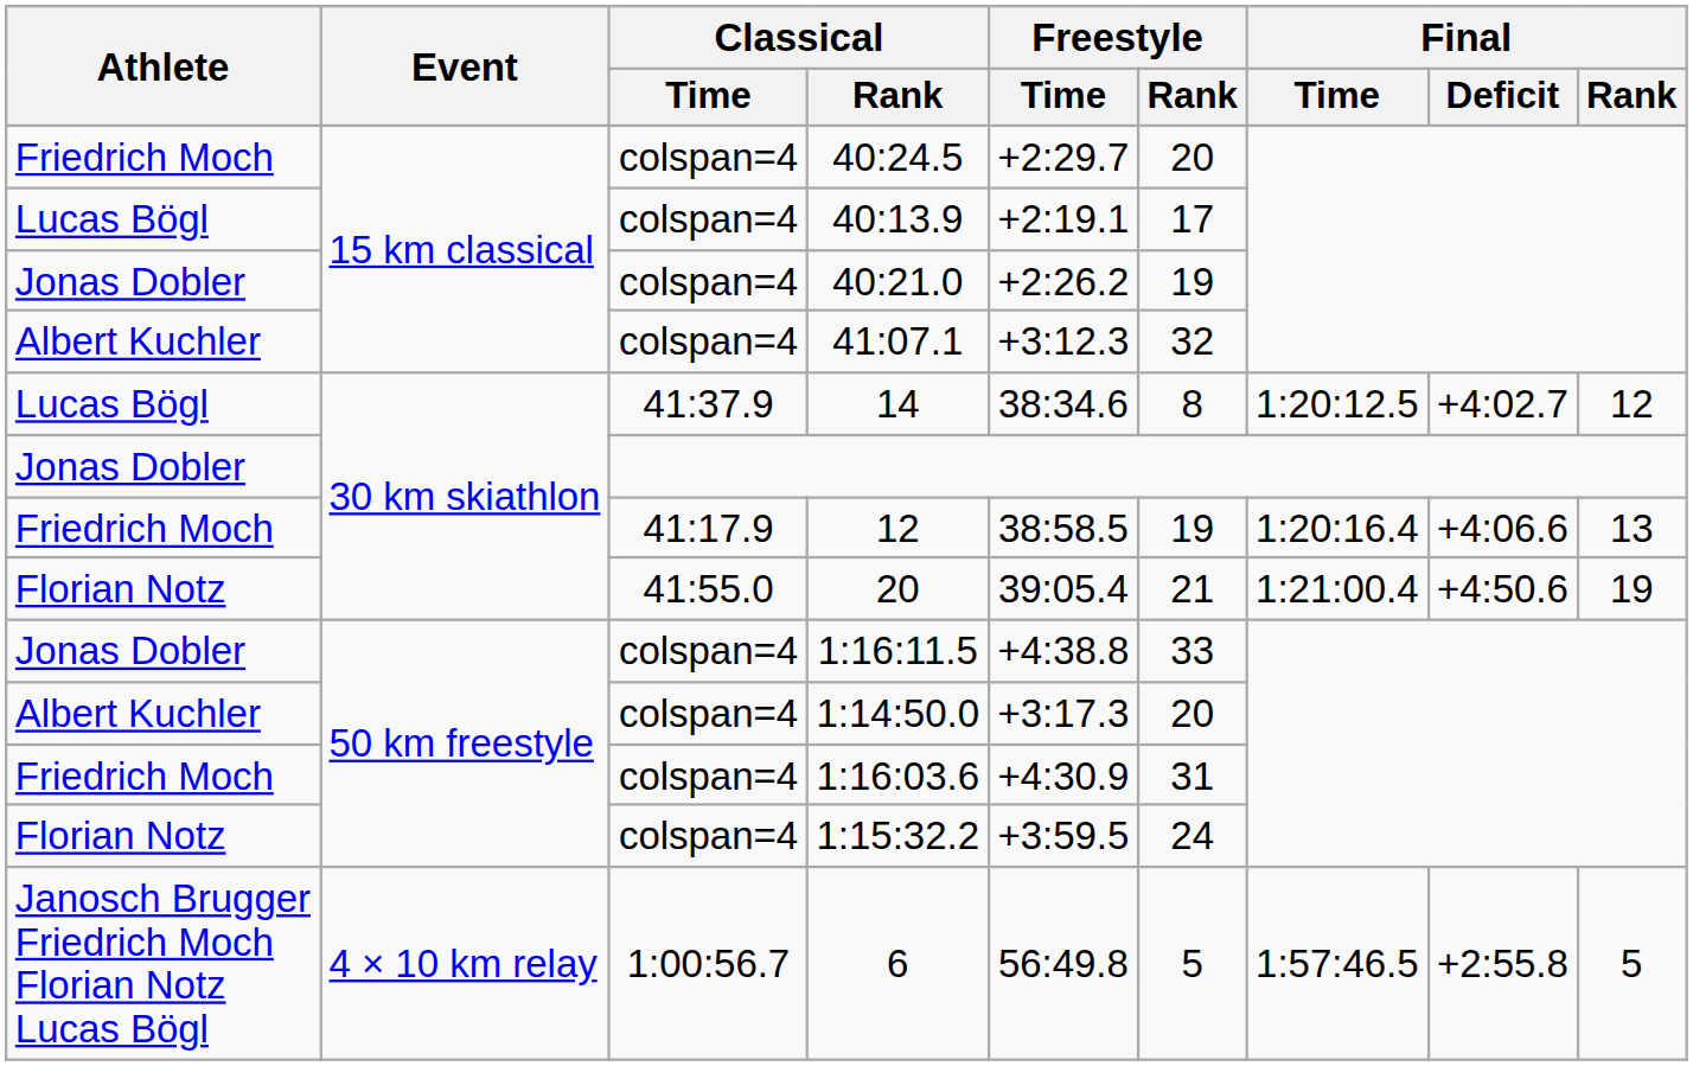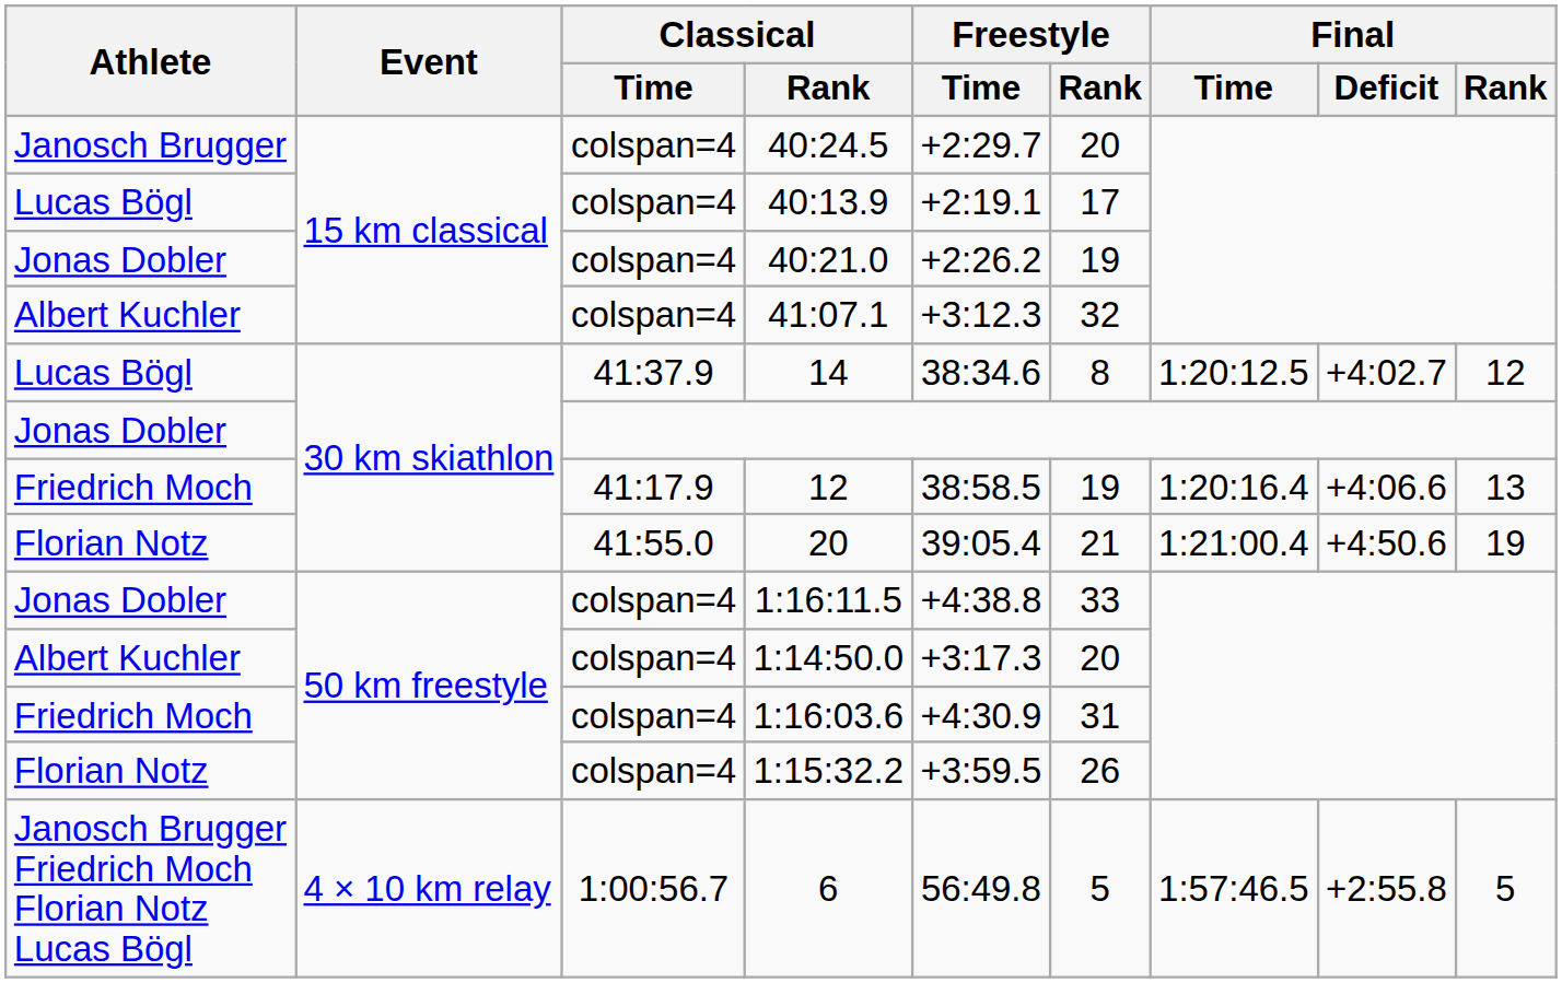40:24.5 | Athlete: Friedrich Moch -> Janosch Brugger
1:15:32.2 | Freestyle / Rank: 24 -> 26
